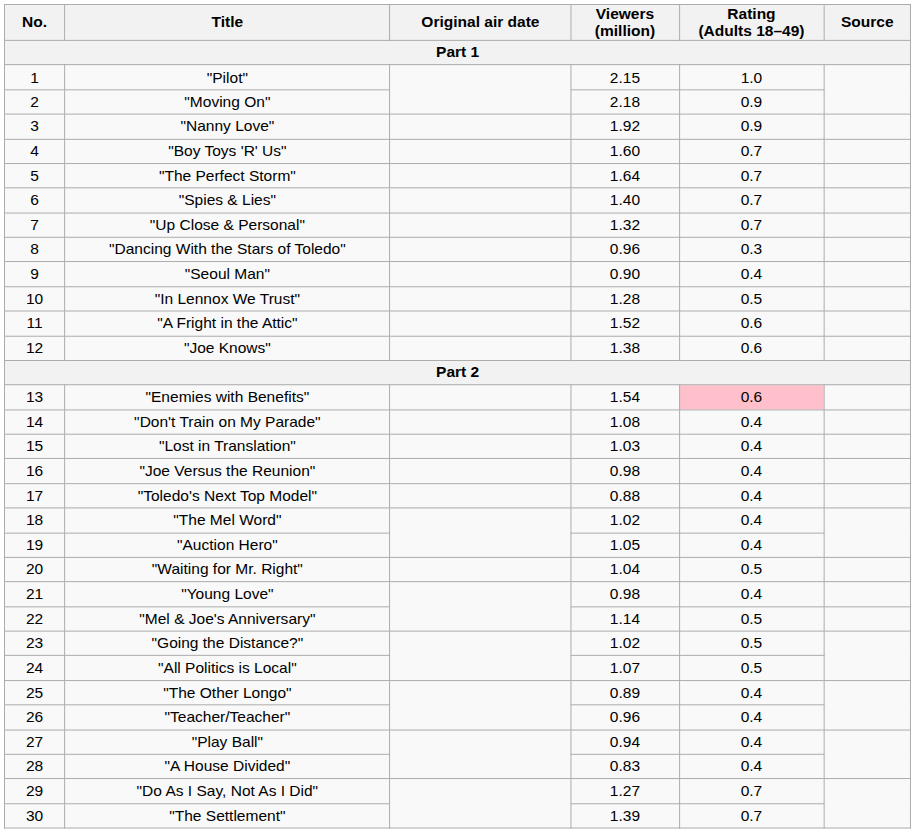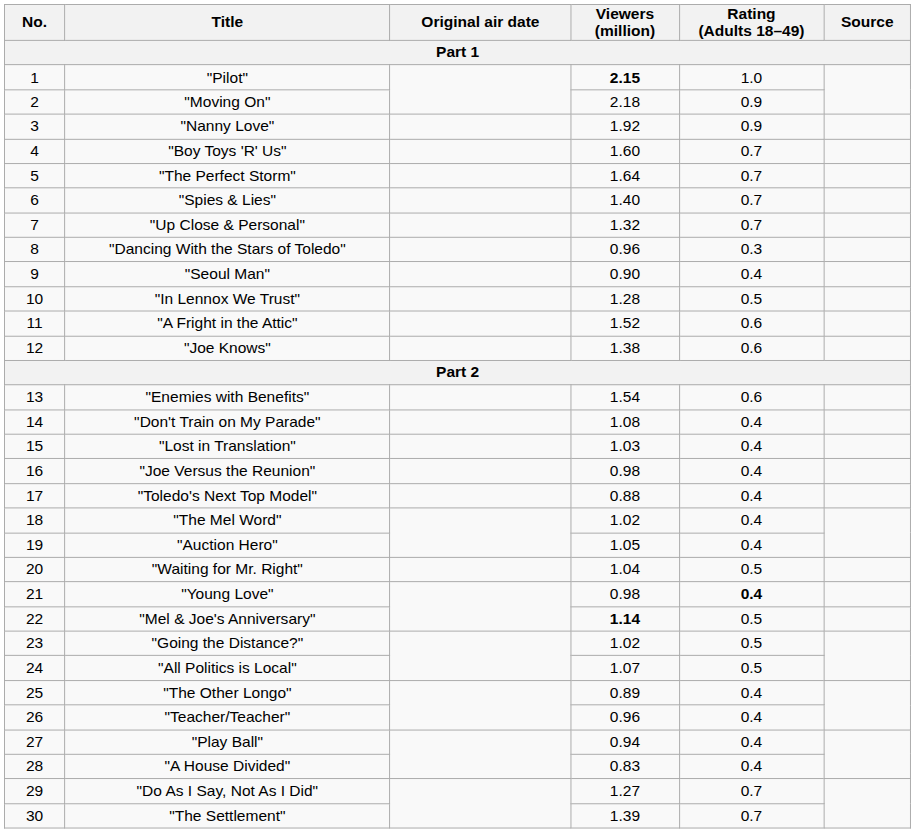"Pilot" | Viewers (million): normal -> bold
"Enemies with Benefits" | Rating (Adults 18–49): pink background -> no background
"Young Love" | Rating (Adults 18–49): normal -> bold
"Mel & Joe's Anniversary" | Viewers (million): normal -> bold
